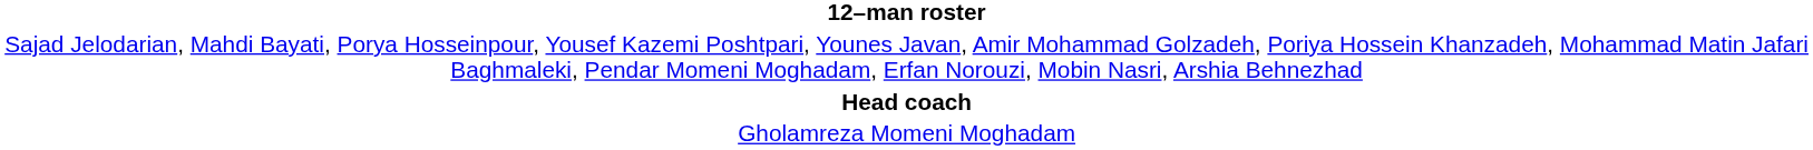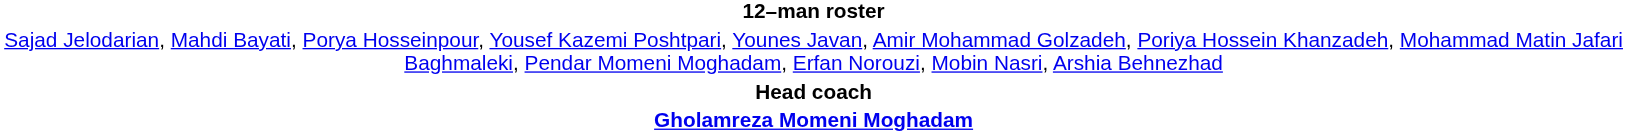row 4 | column 1: normal -> bold
